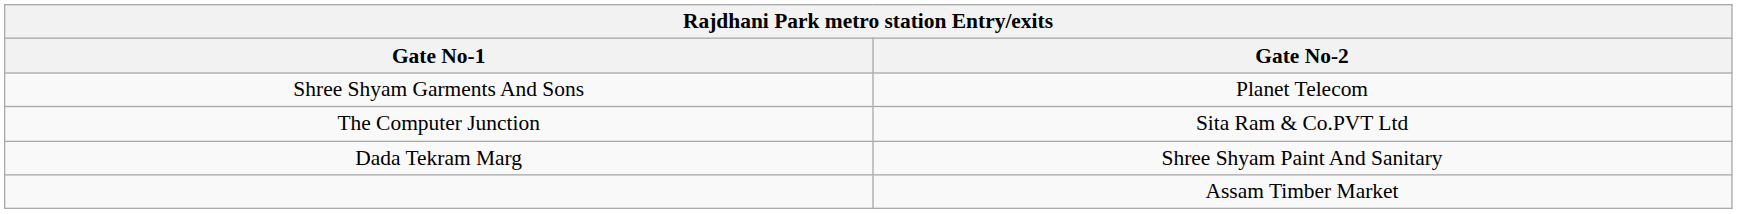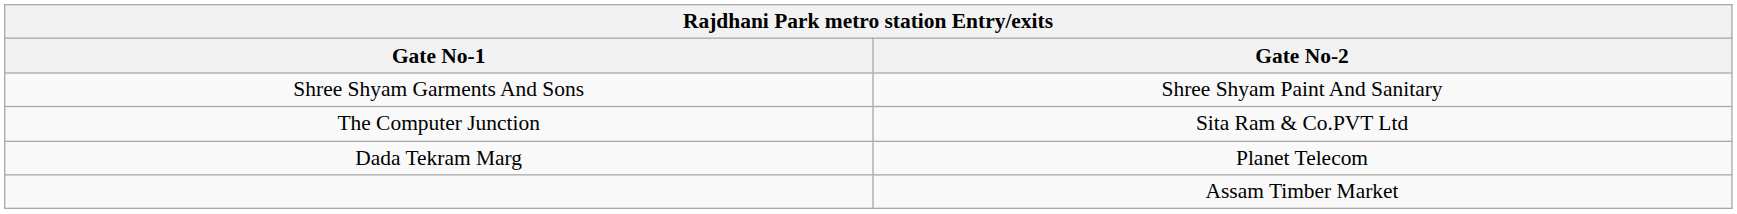Shree Shyam Garments And Sons | Gate No-2: Planet Telecom -> Shree Shyam Paint And Sanitary
Dada Tekram Marg | Gate No-2: Shree Shyam Paint And Sanitary -> Planet Telecom
